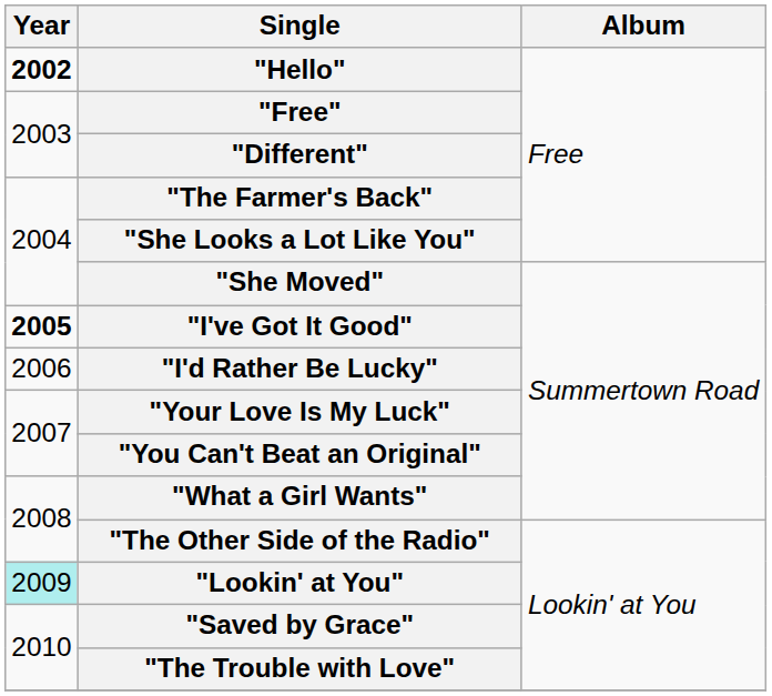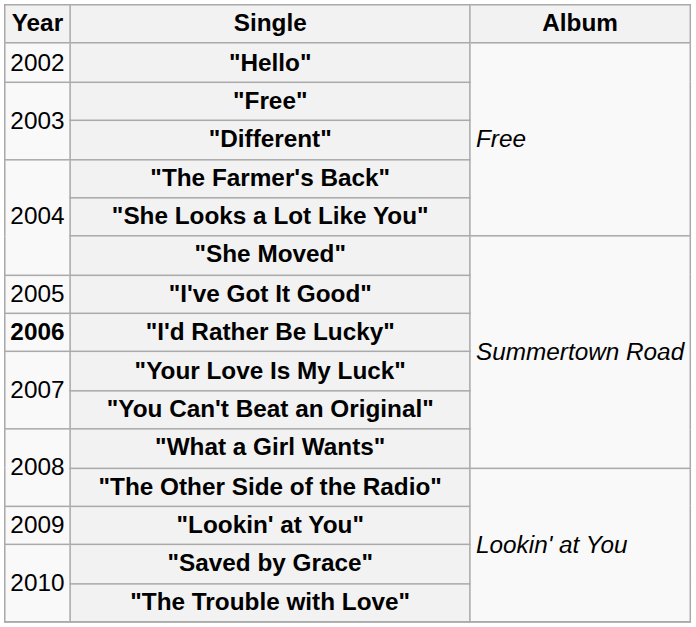"Hello" | Year: bold -> normal
"I've Got It Good" | Year: bold -> normal
"I'd Rather Be Lucky" | Year: normal -> bold
"Lookin' at You" | Year: paleturquoise background -> no background
